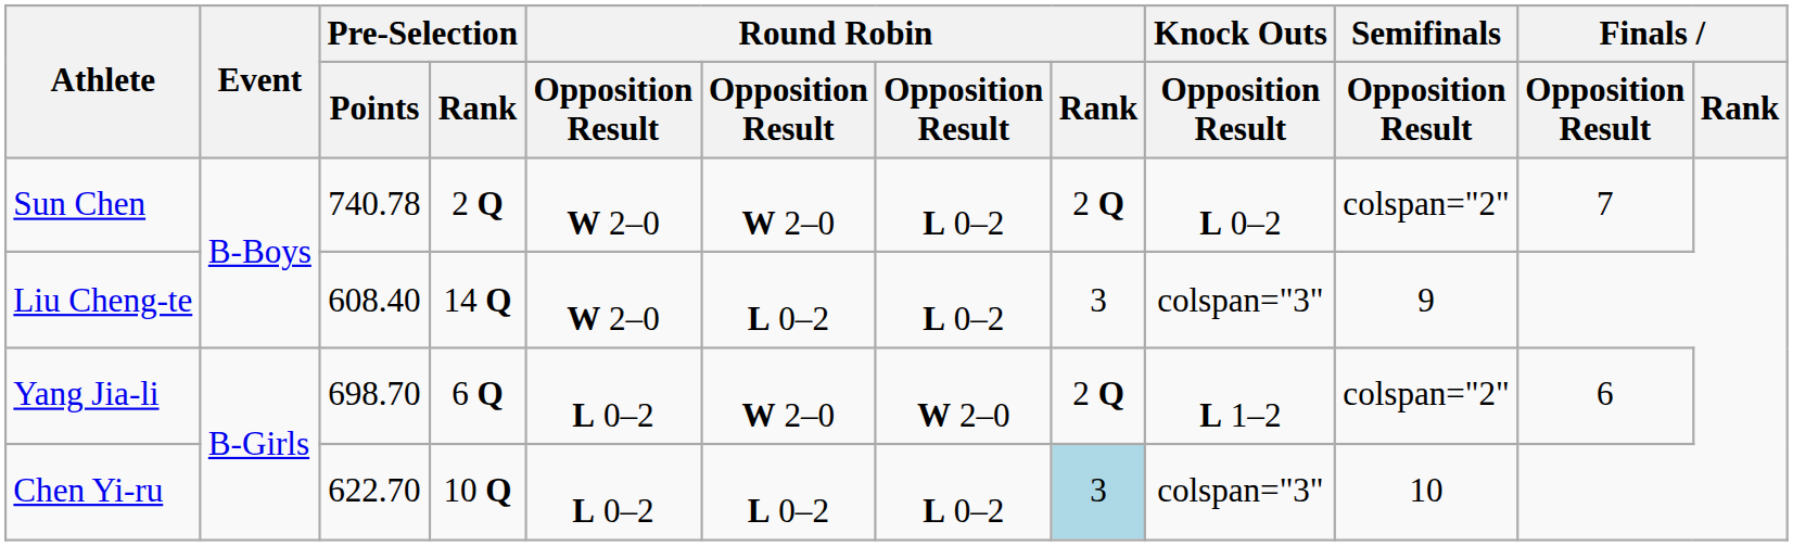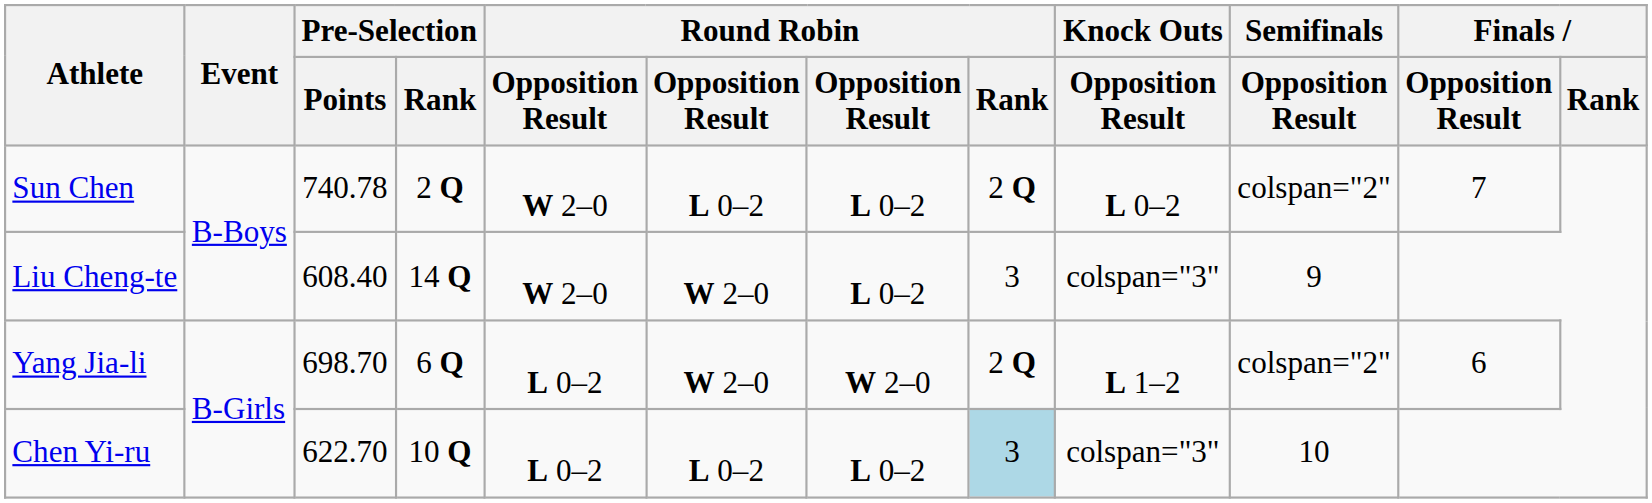Sun Chen | column 6: W 2–0 -> L 0–2
Liu Cheng-te | column 6: L 0–2 -> W 2–0
